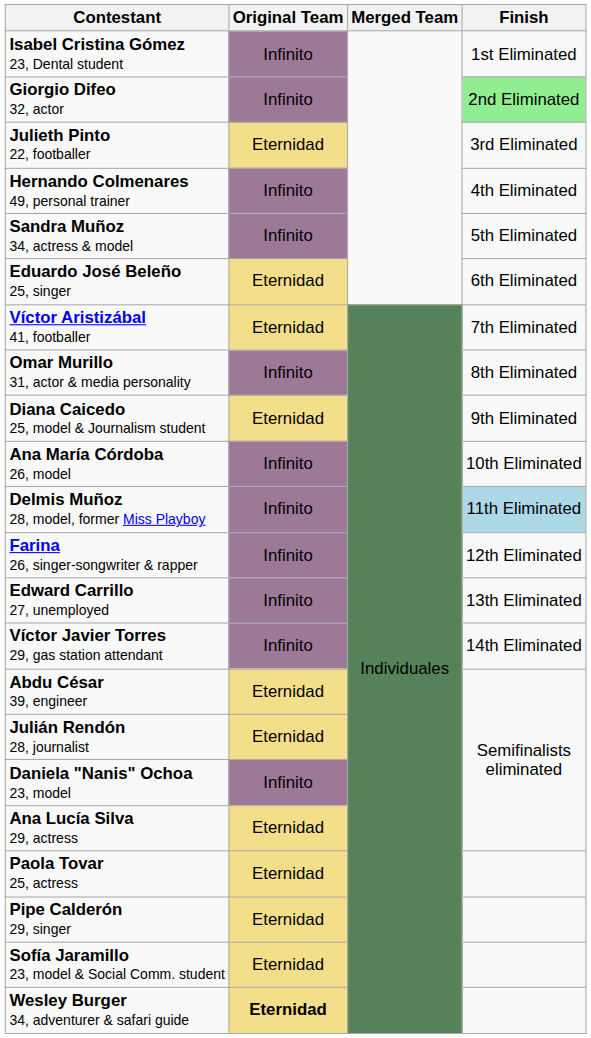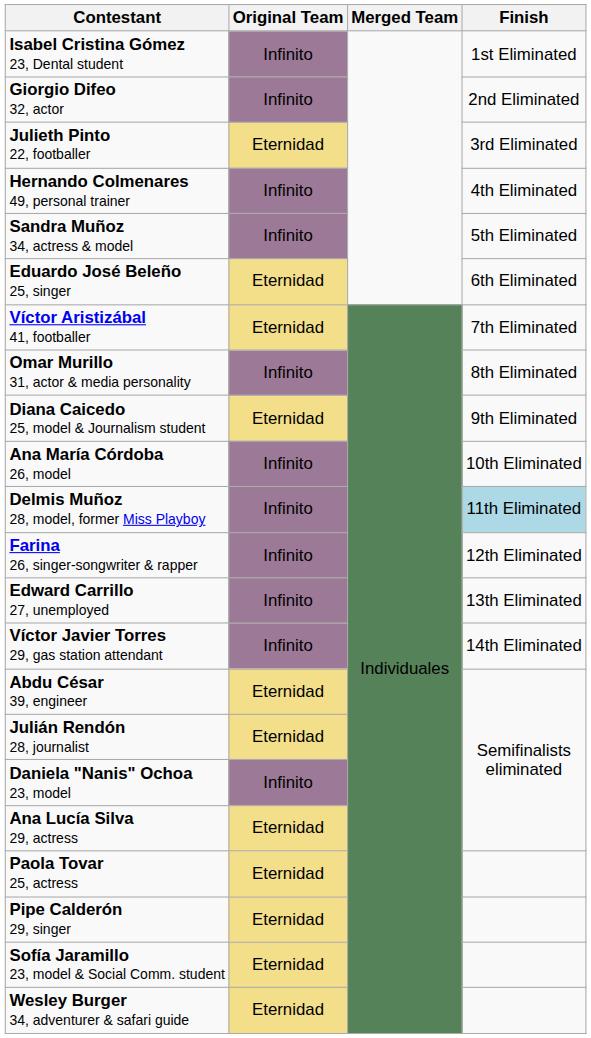Giorgio Difeo 32, actor | Finish: lightgreen background -> no background
Wesley Burger 34, adventurer & safari guide | Original Team: bold -> normal
